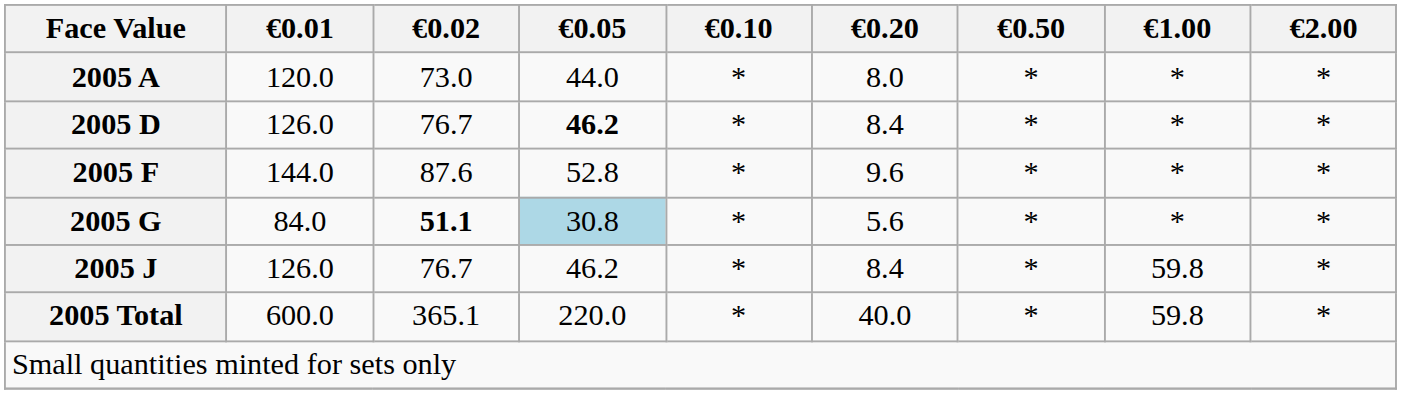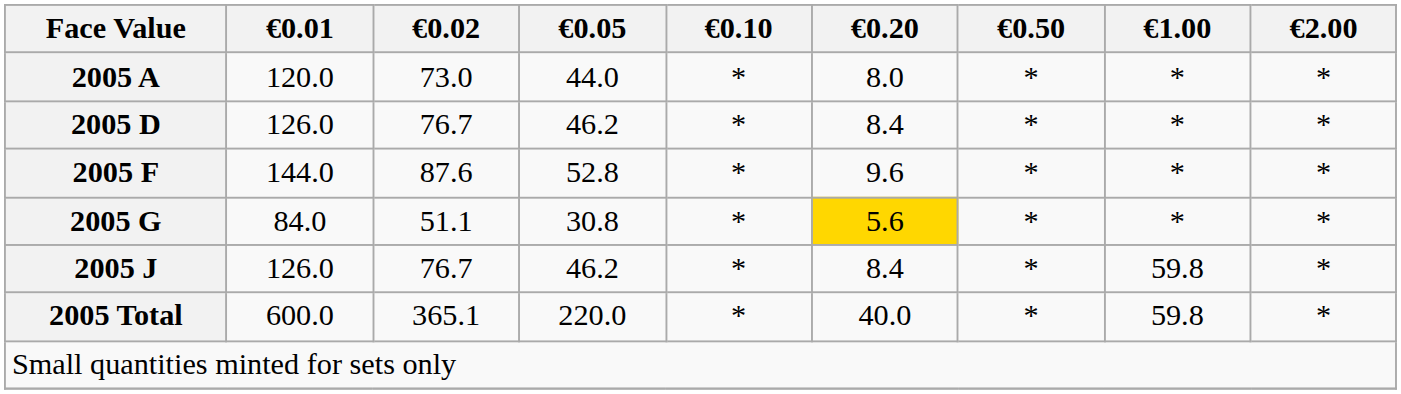2005 D | €0.05: bold -> normal
2005 G | €0.02: bold -> normal
2005 G | €0.05: lightblue background -> no background
2005 G | €0.20: no background -> gold background
